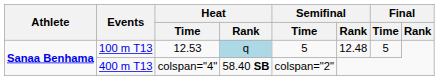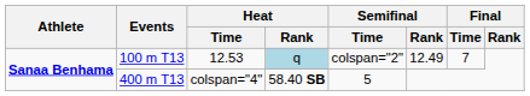100 m T13 | Semifinal / Time: 5 -> colspan="2"
100 m T13 | Semifinal / Rank: 12.48 -> 12.49
100 m T13 | Final / Time: 5 -> 7
400 m T13 | Semifinal / Time: colspan="2" -> 5
